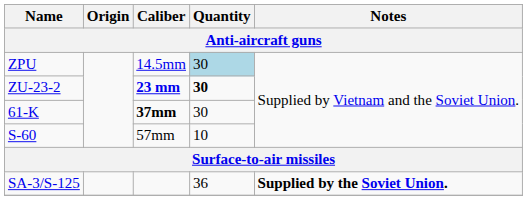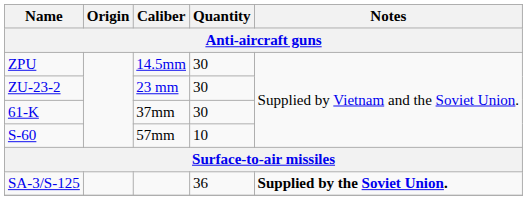ZPU | Quantity: lightblue background -> no background
ZU-23-2 | Caliber: bold -> normal
ZU-23-2 | Quantity: bold -> normal
61-K | Caliber: bold -> normal
